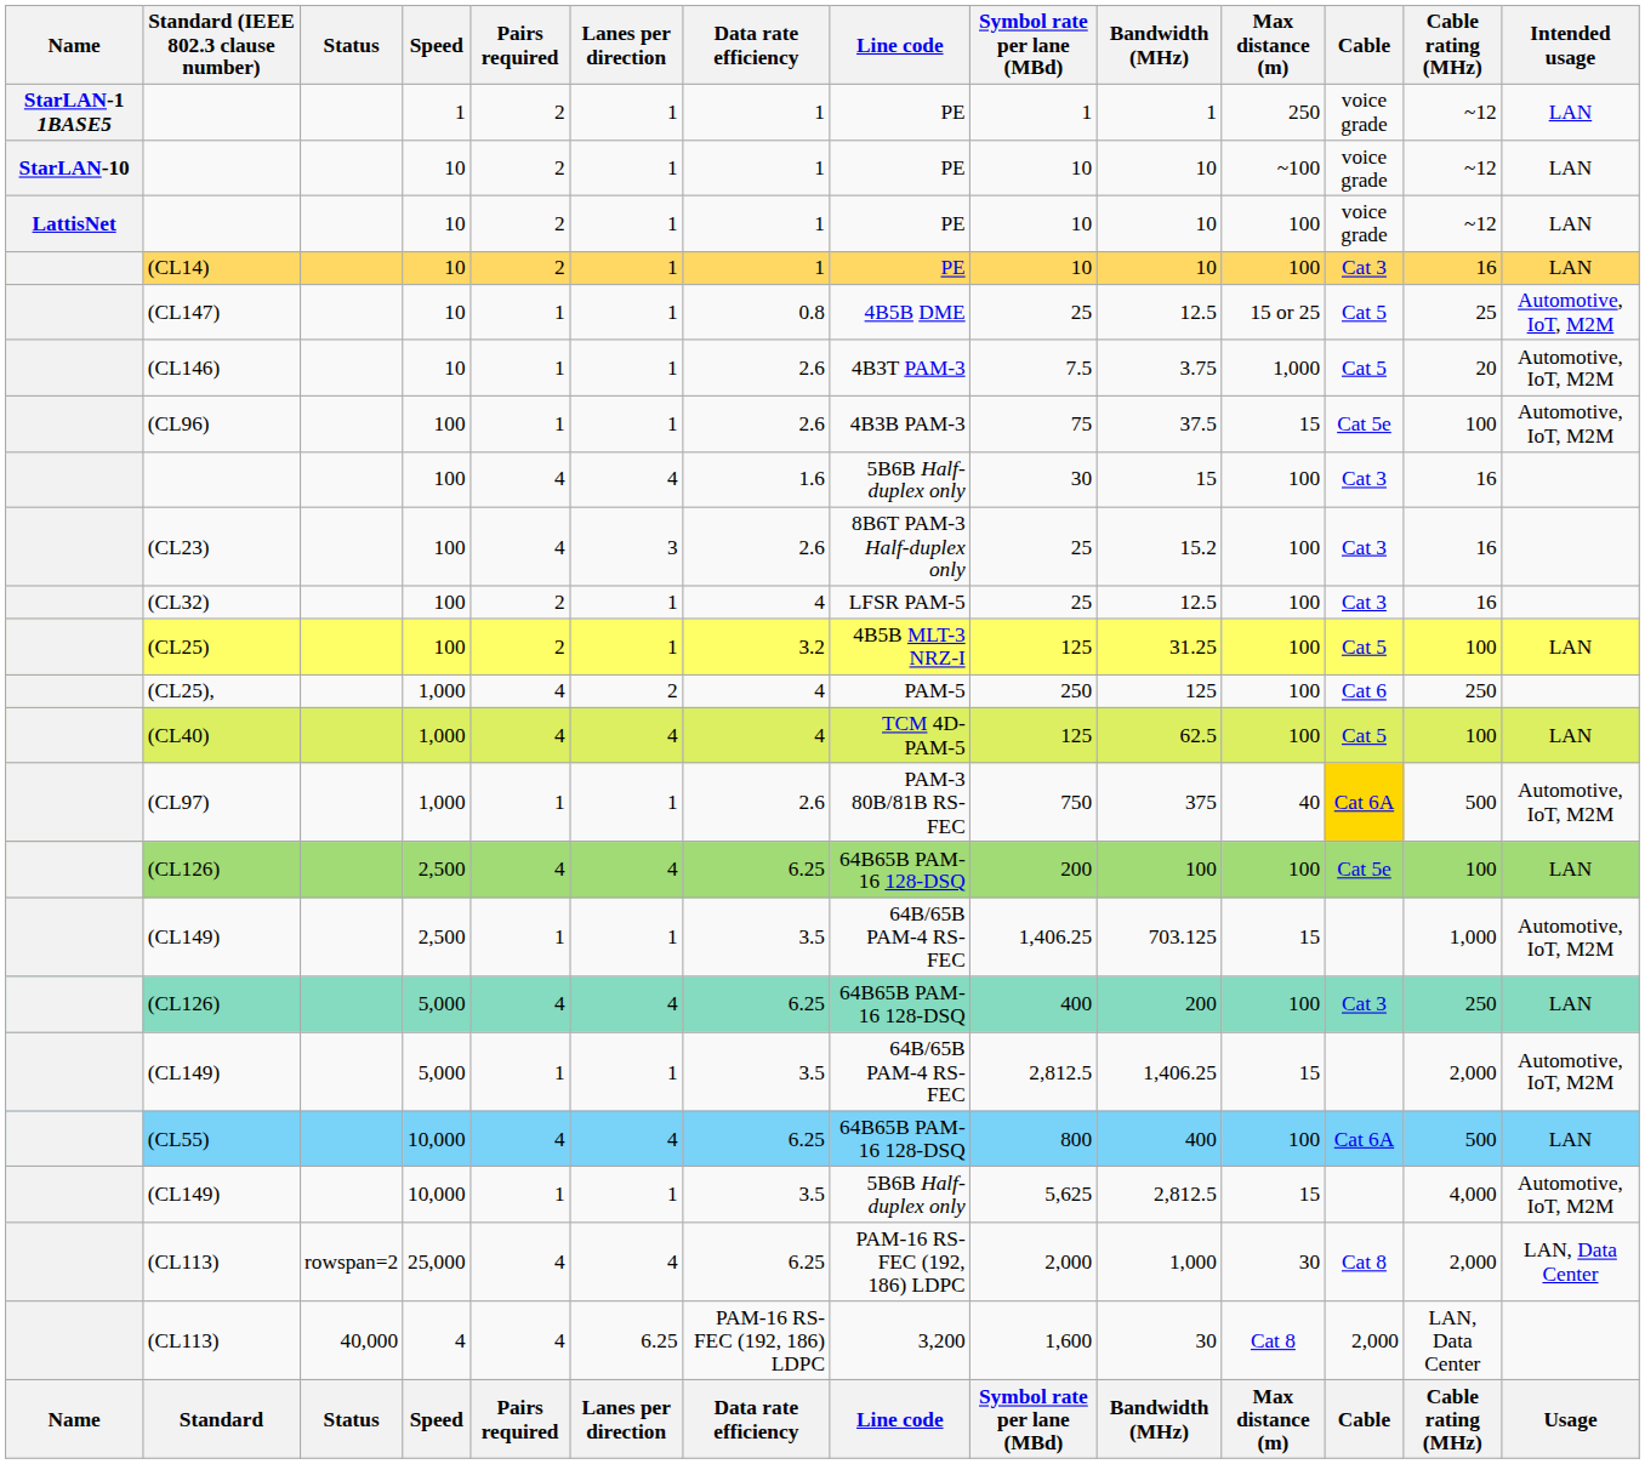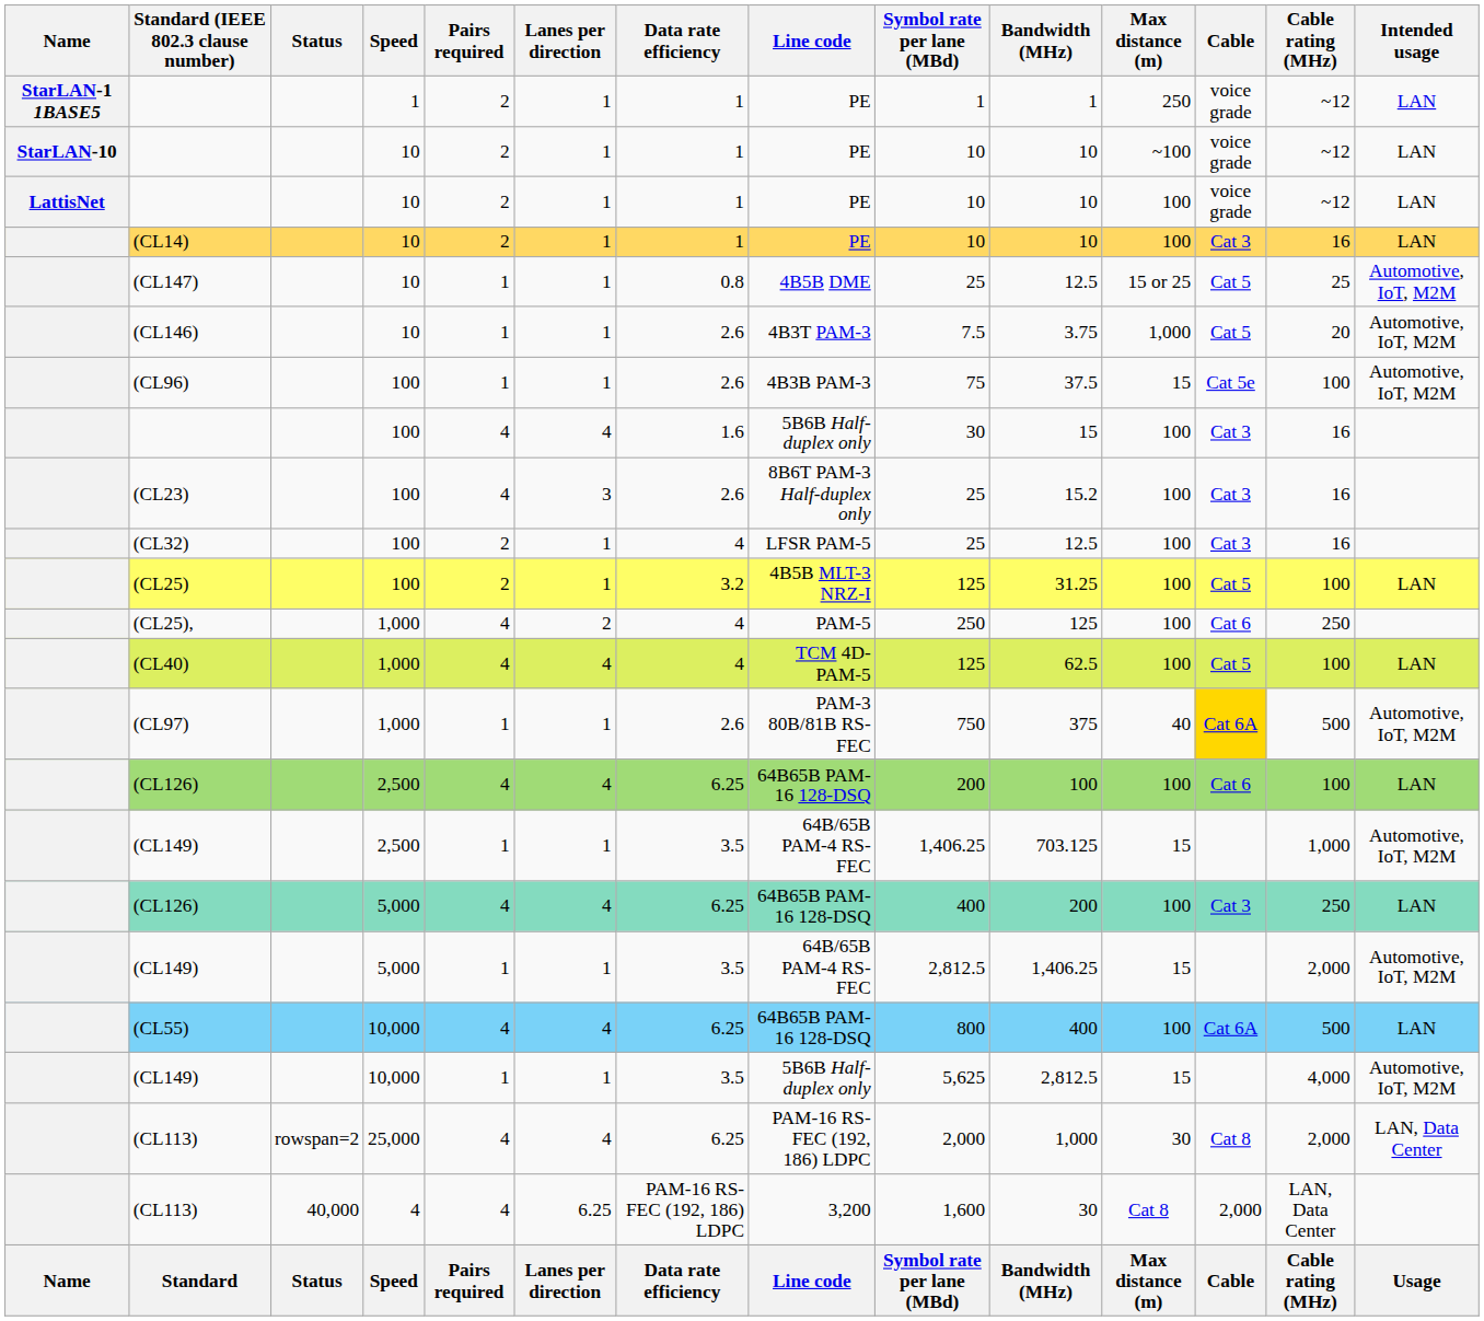(CL126) / 2,500 | Cable: Cat 5e -> Cat 6
